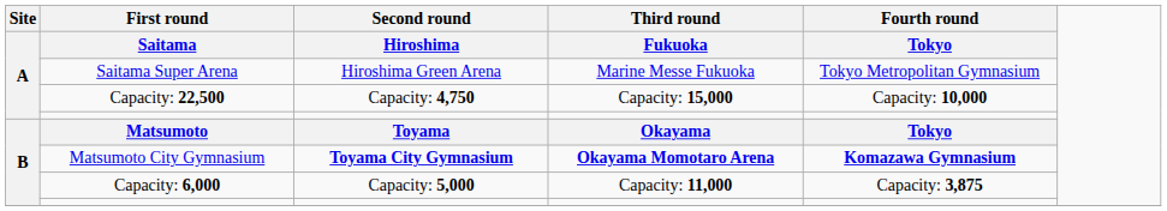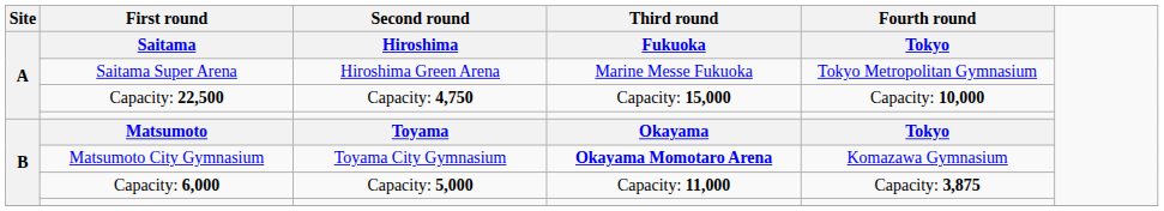Matsumoto City Gymnasium | Second round / Hiroshima: bold -> normal
Matsumoto City Gymnasium | Fourth round / Tokyo: bold -> normal
